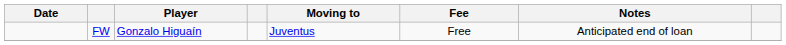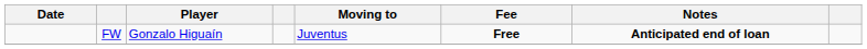FW | Fee: normal -> bold
FW | Notes: normal -> bold
